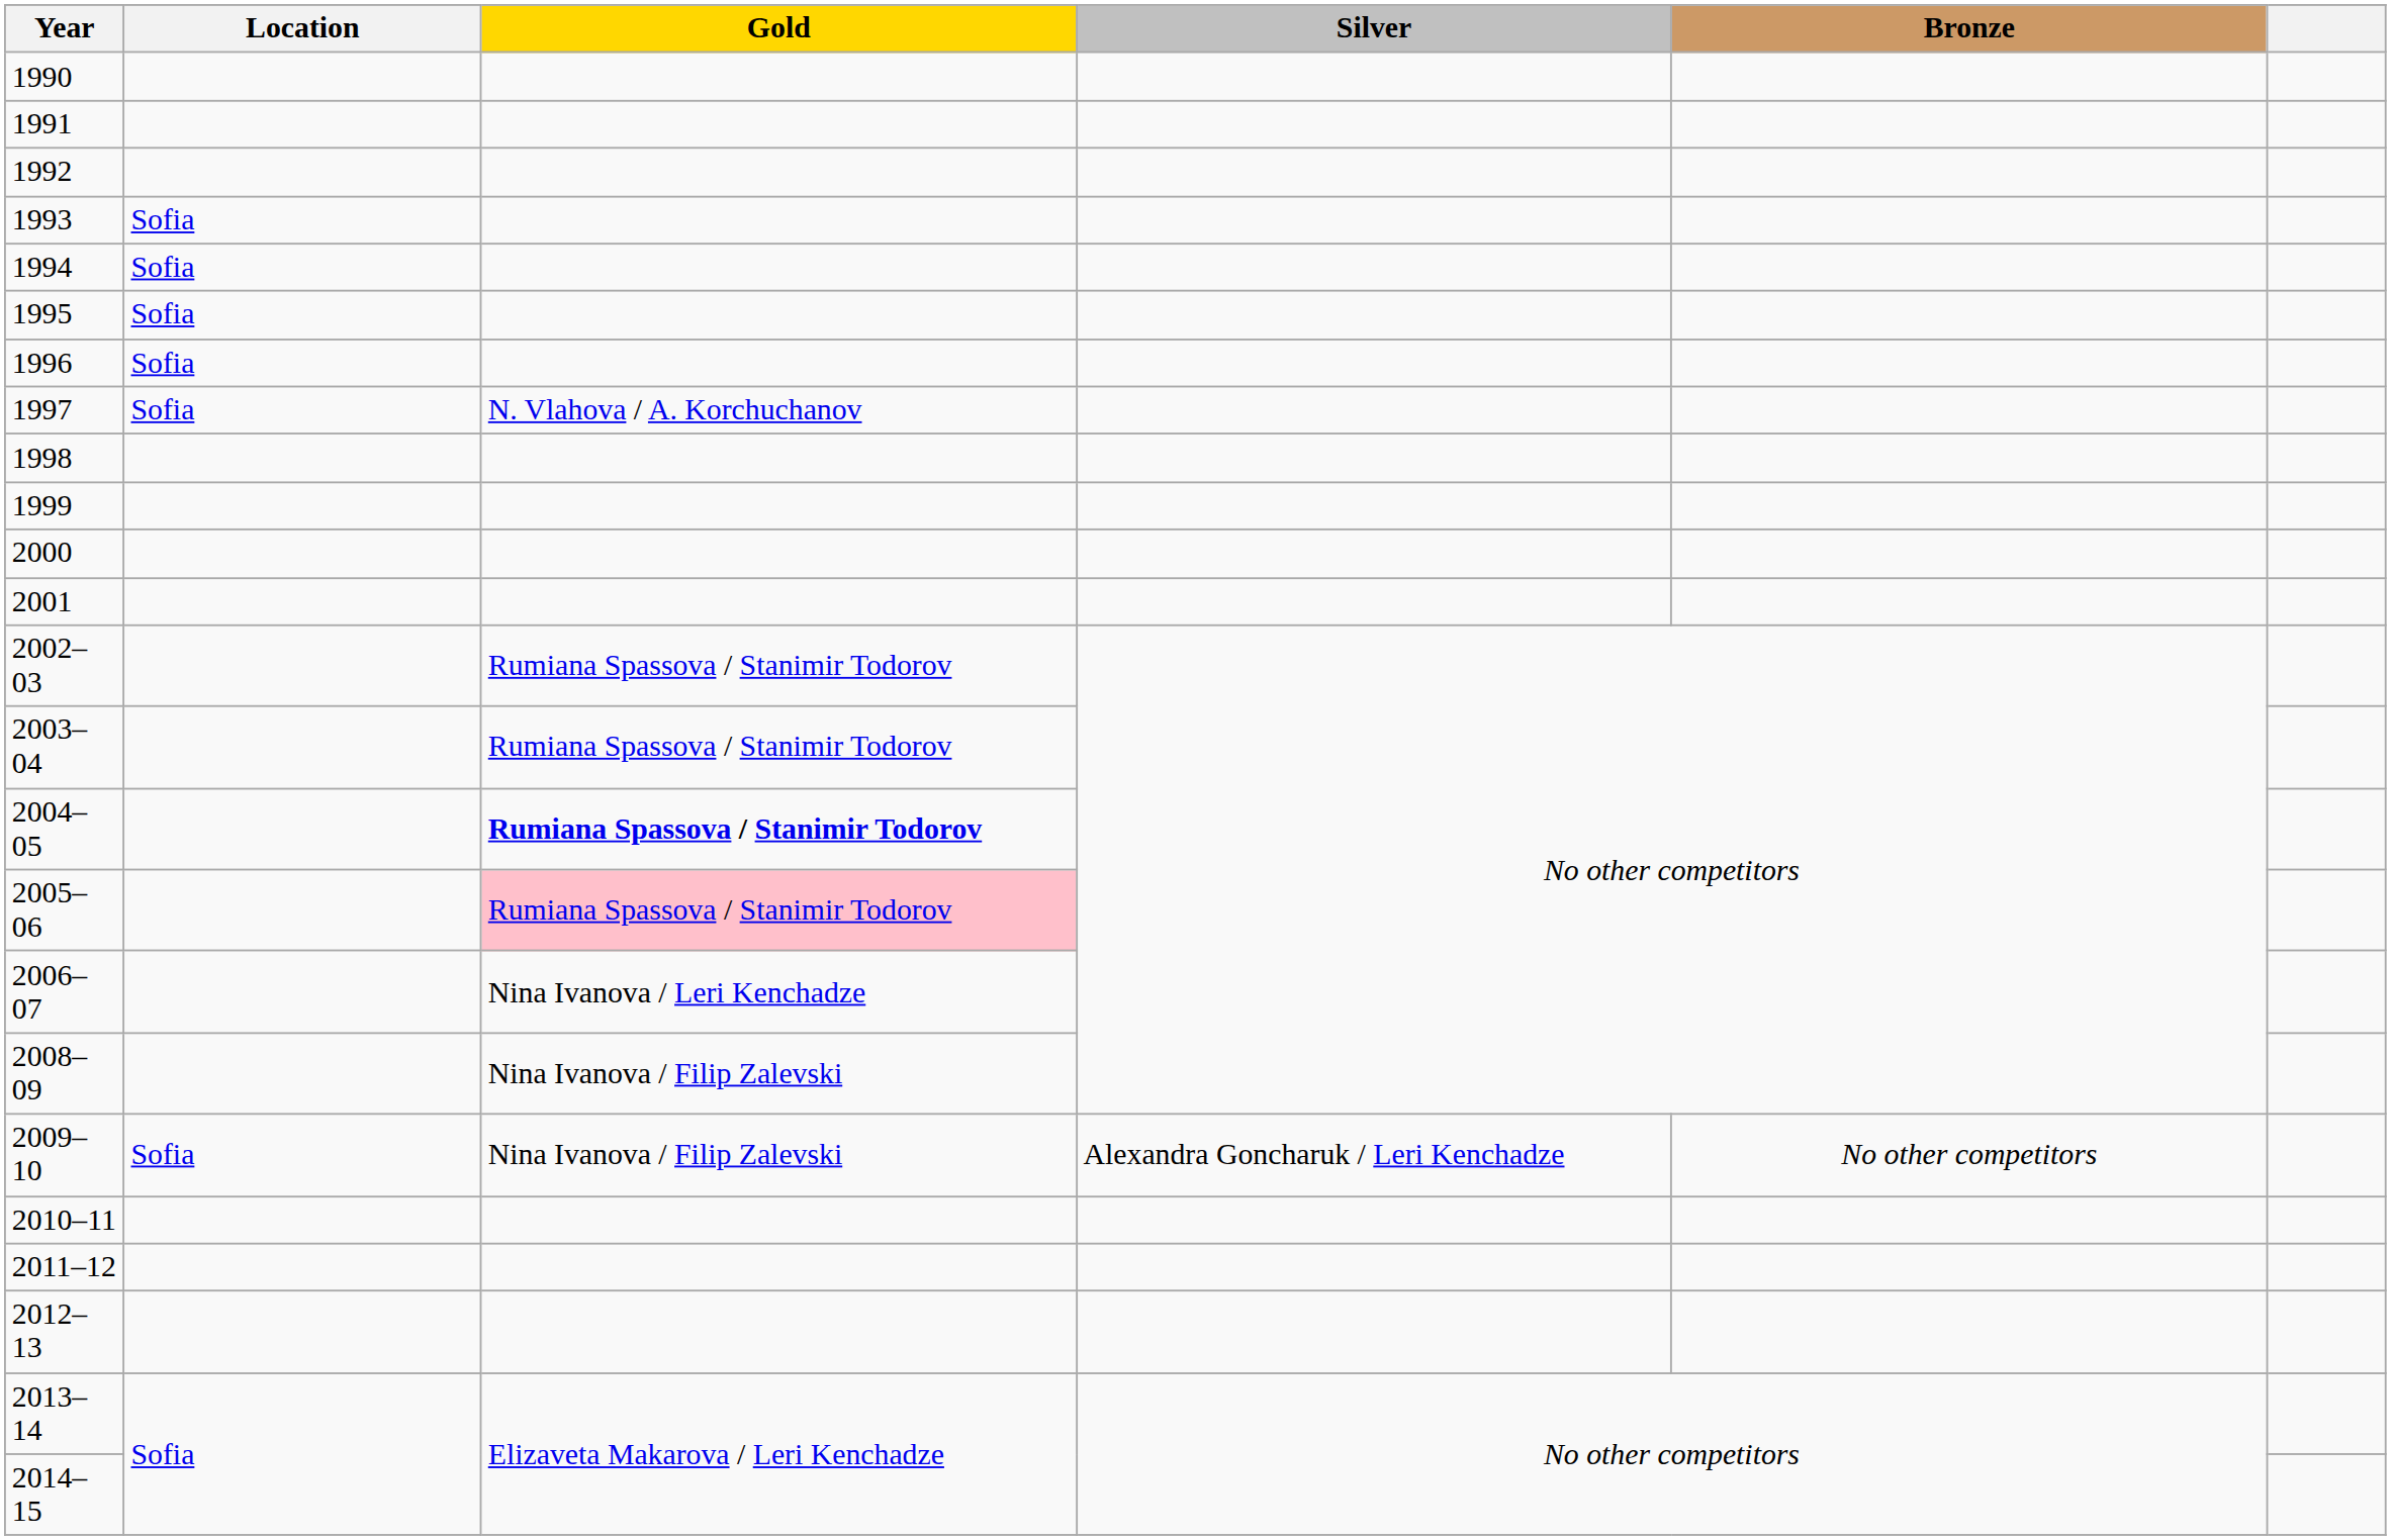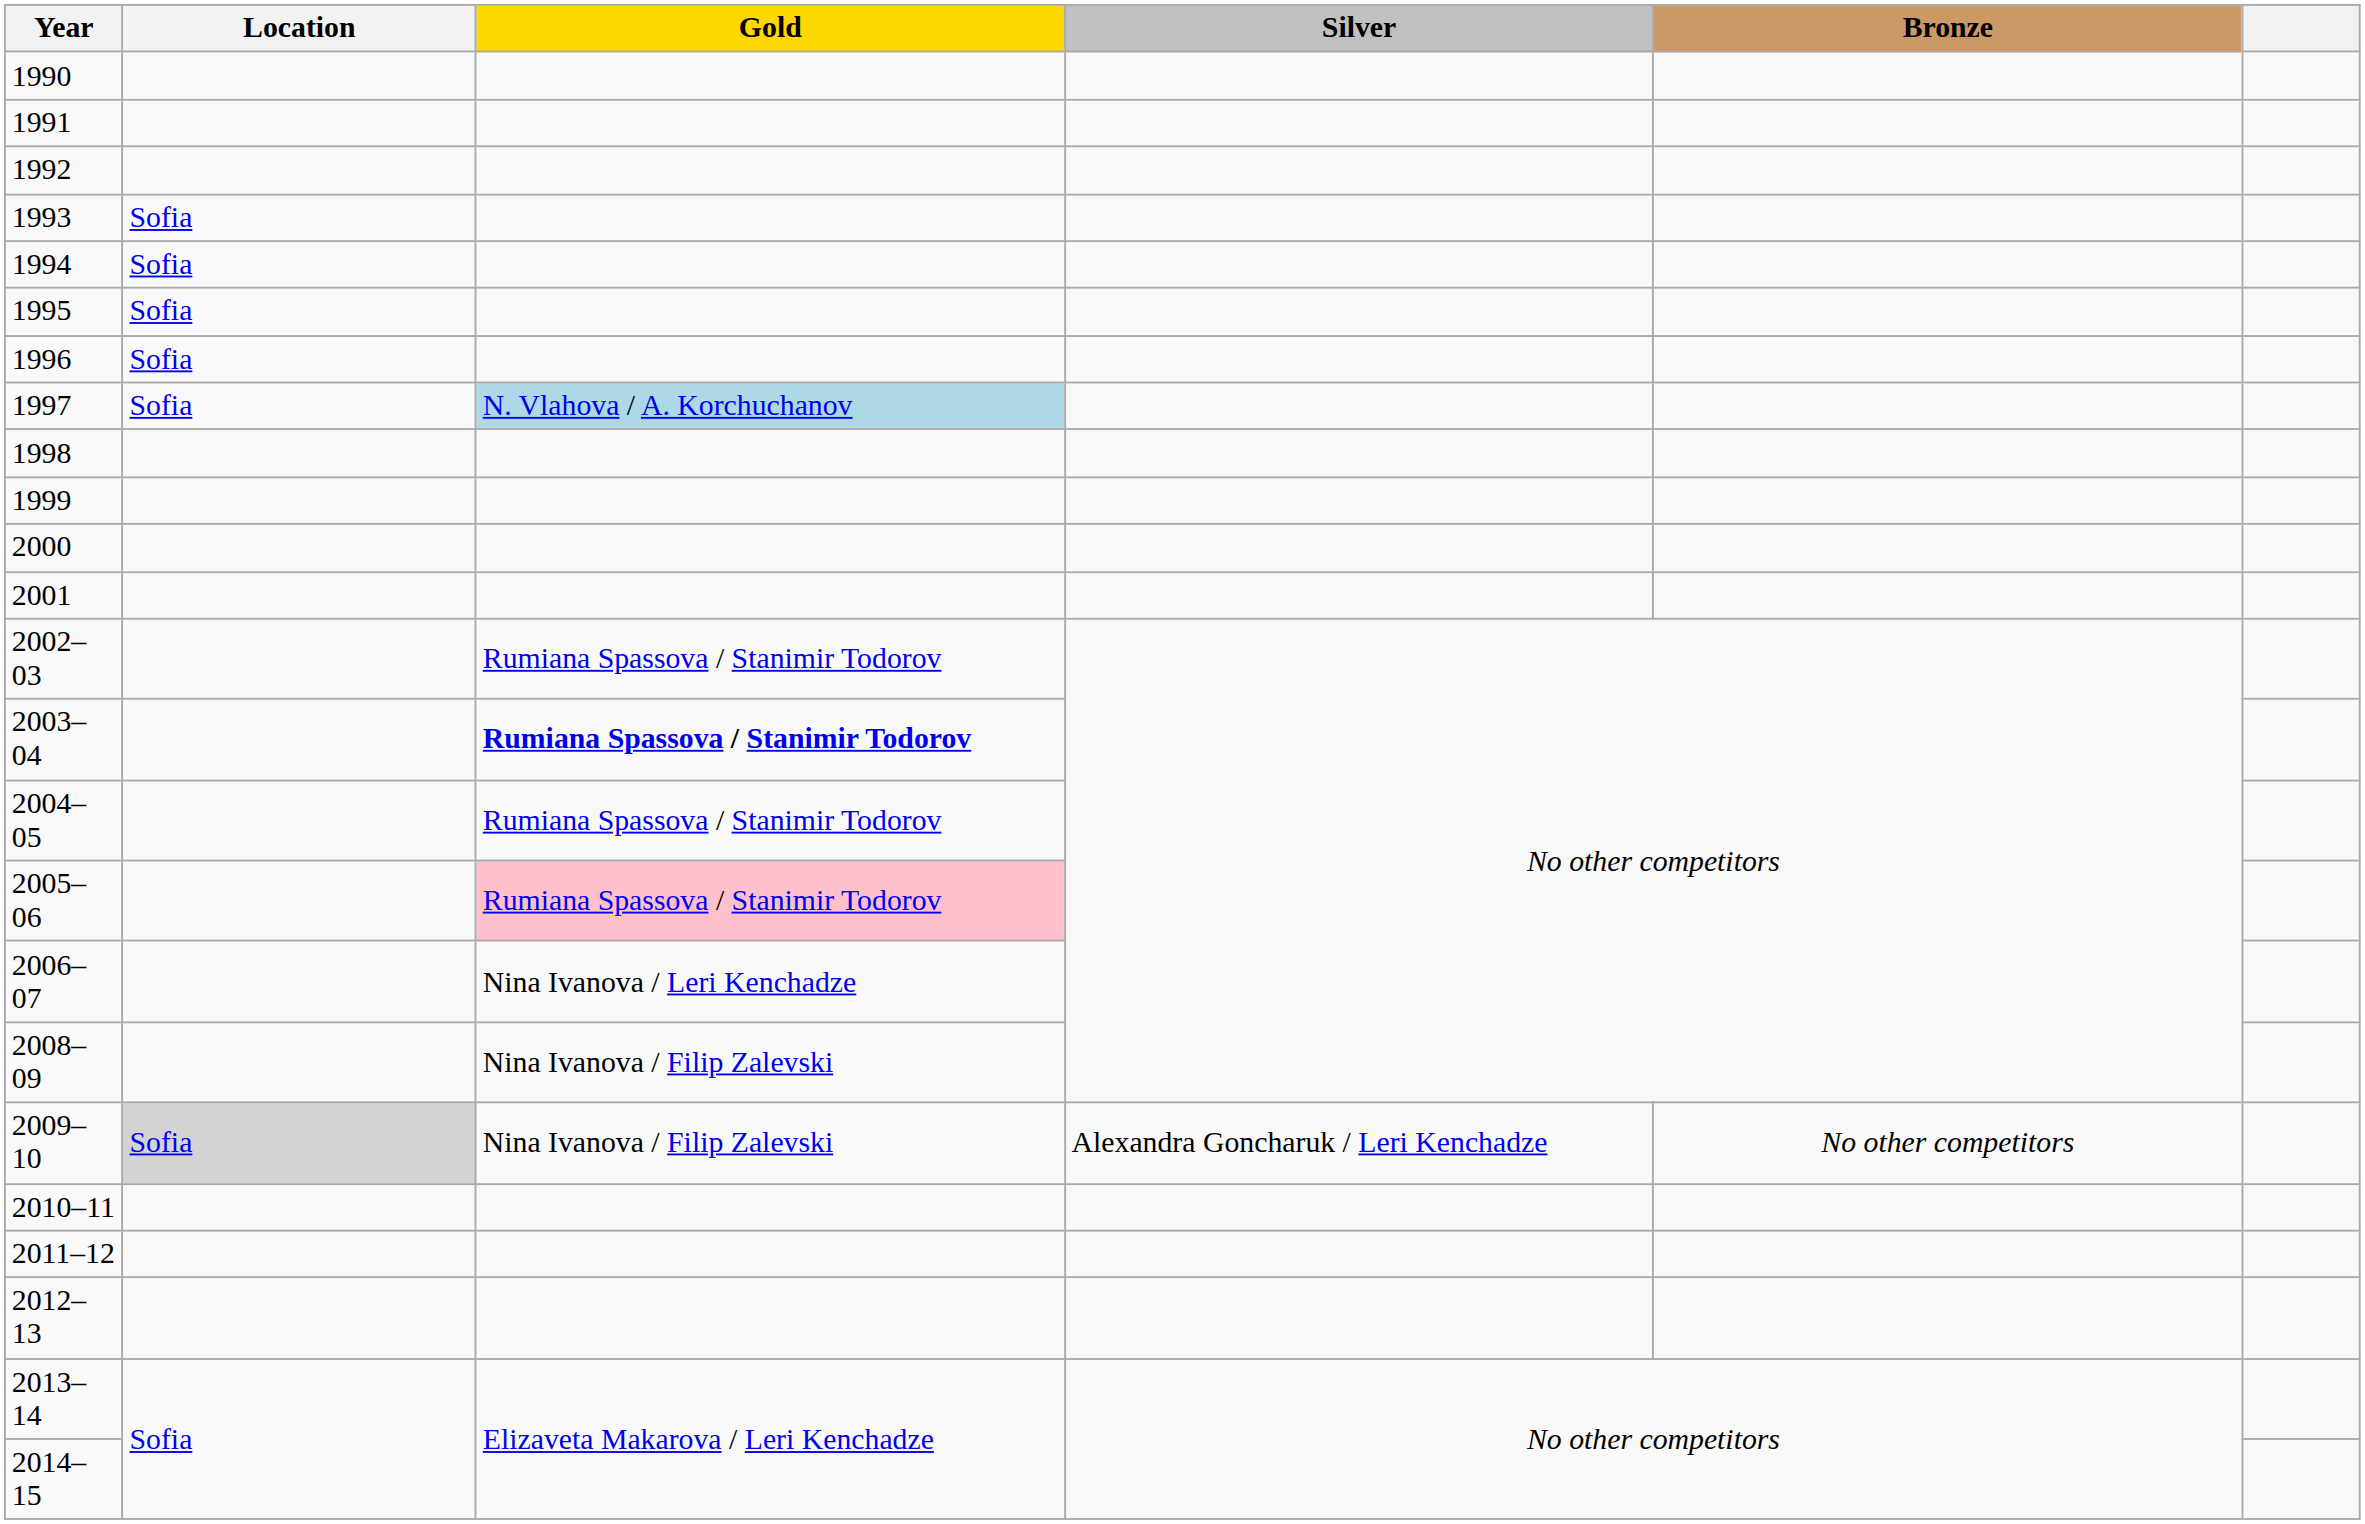1997 | Gold: no background -> lightblue background
2003–04 | Gold: normal -> bold
2004–05 | Gold: bold -> normal
2009–10 | Location: no background -> lightgrey background
